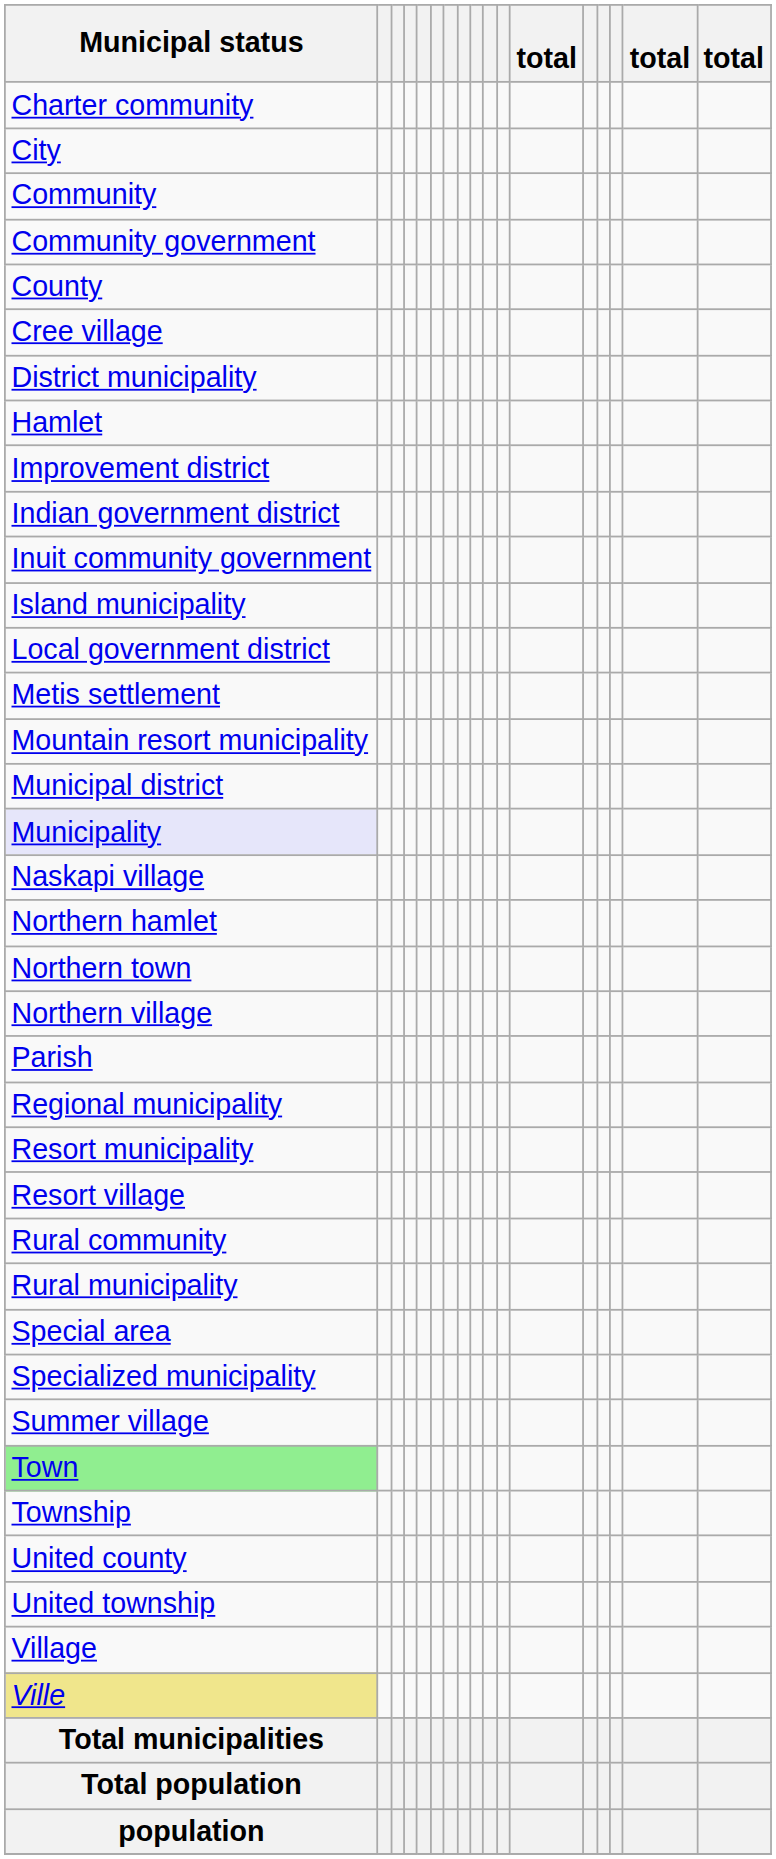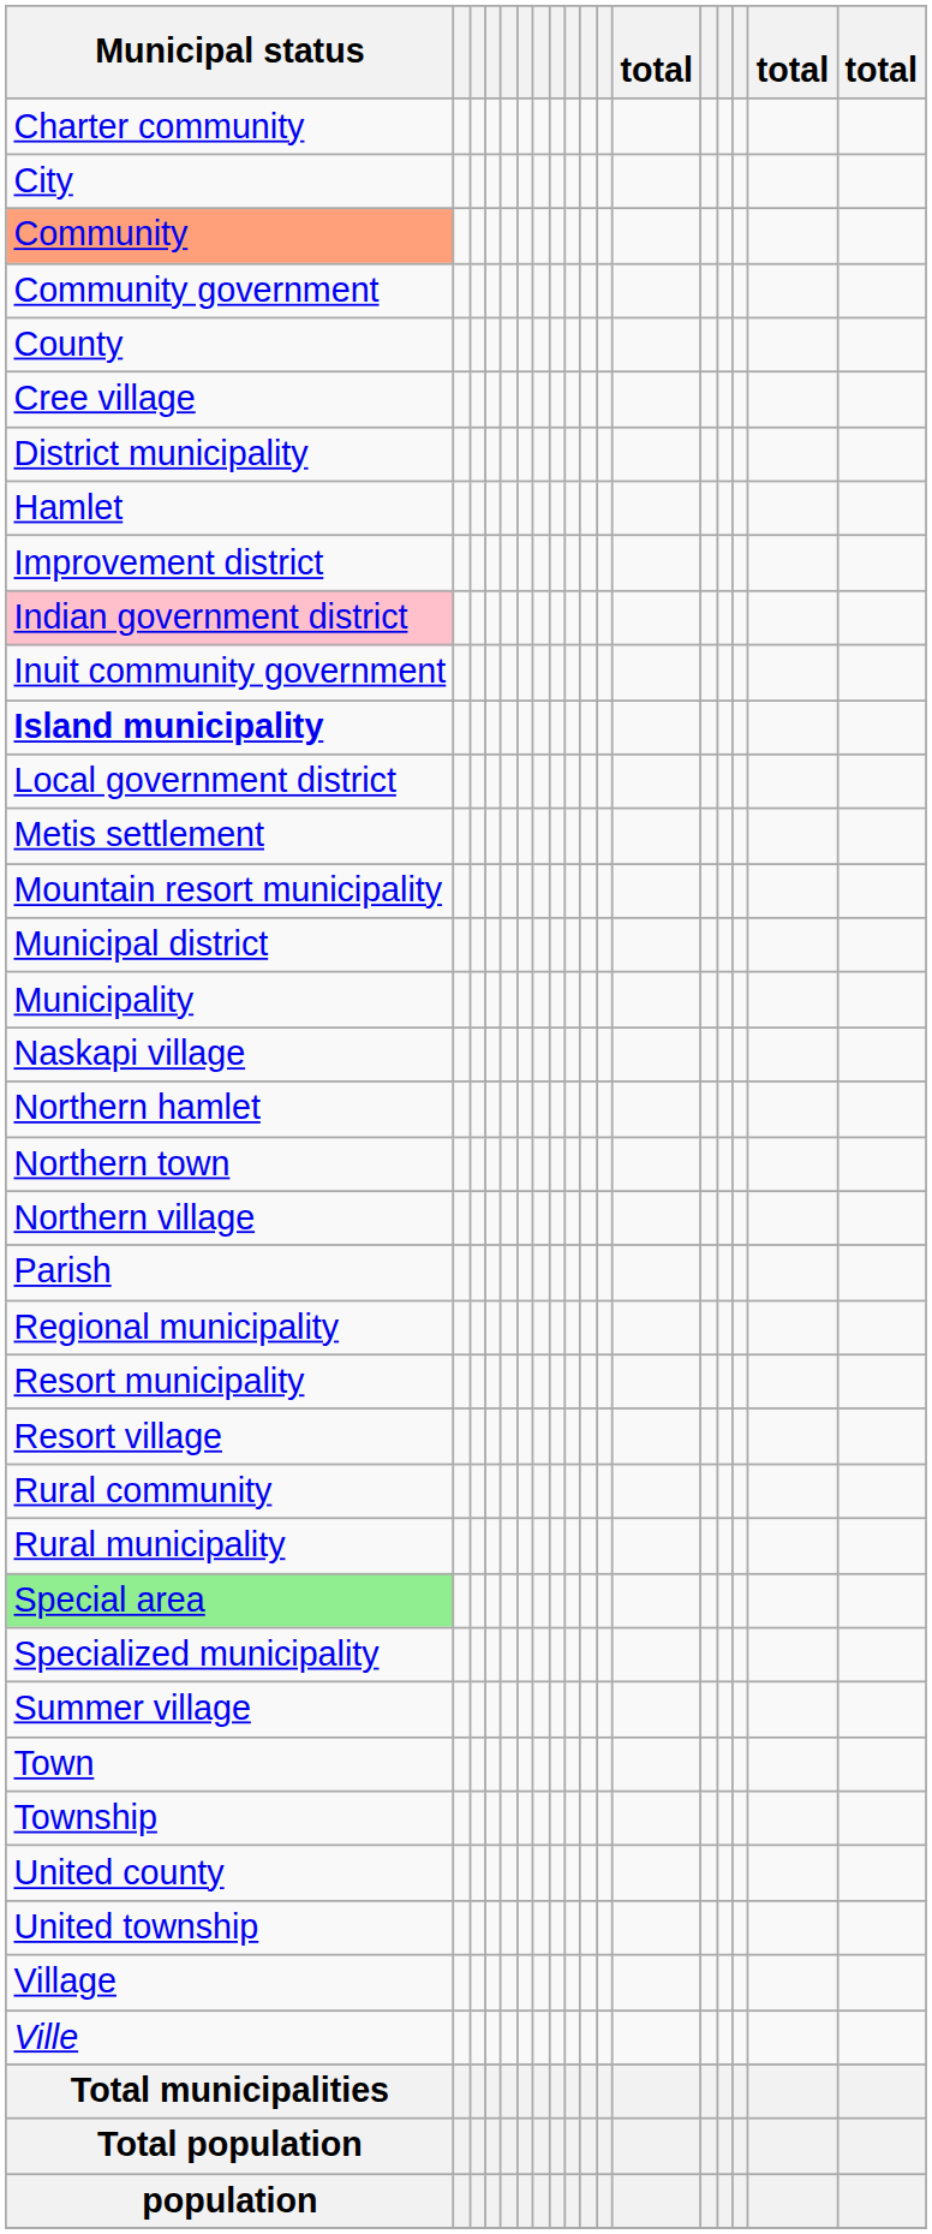Community | Municipal status: no background -> lightsalmon background
Indian government district | Municipal status: no background -> pink background
Island municipality | Municipal status: normal -> bold
Municipality | Municipal status: lavender background -> no background
Special area | Municipal status: no background -> lightgreen background
Town | Municipal status: lightgreen background -> no background
Ville | Municipal status: khaki background -> no background
